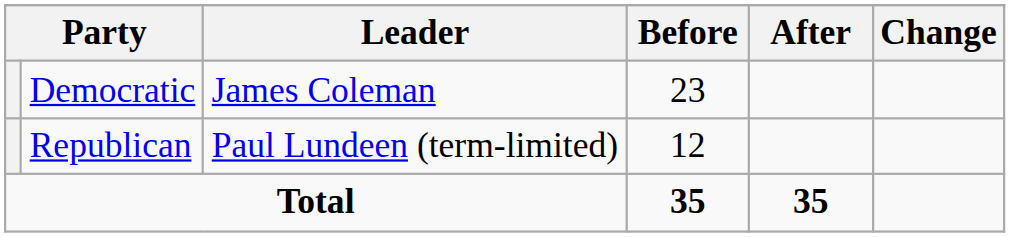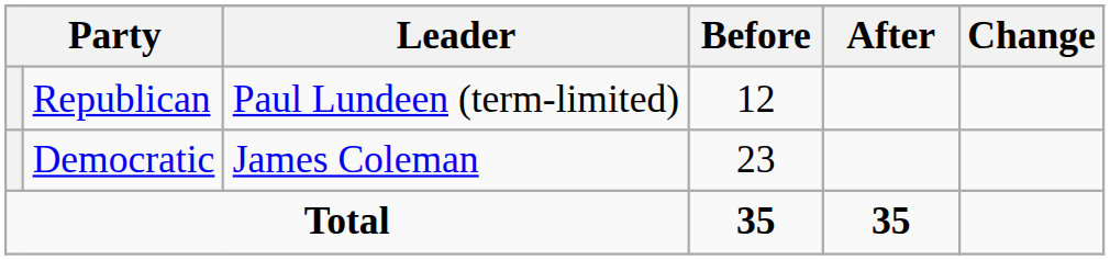rows swapped: Democratic <-> Republican
